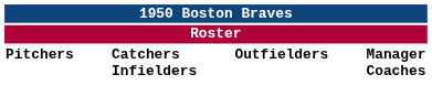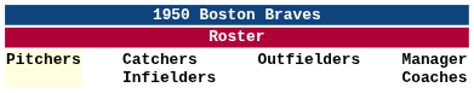Pitchers | column 1: no background -> lightyellow background
